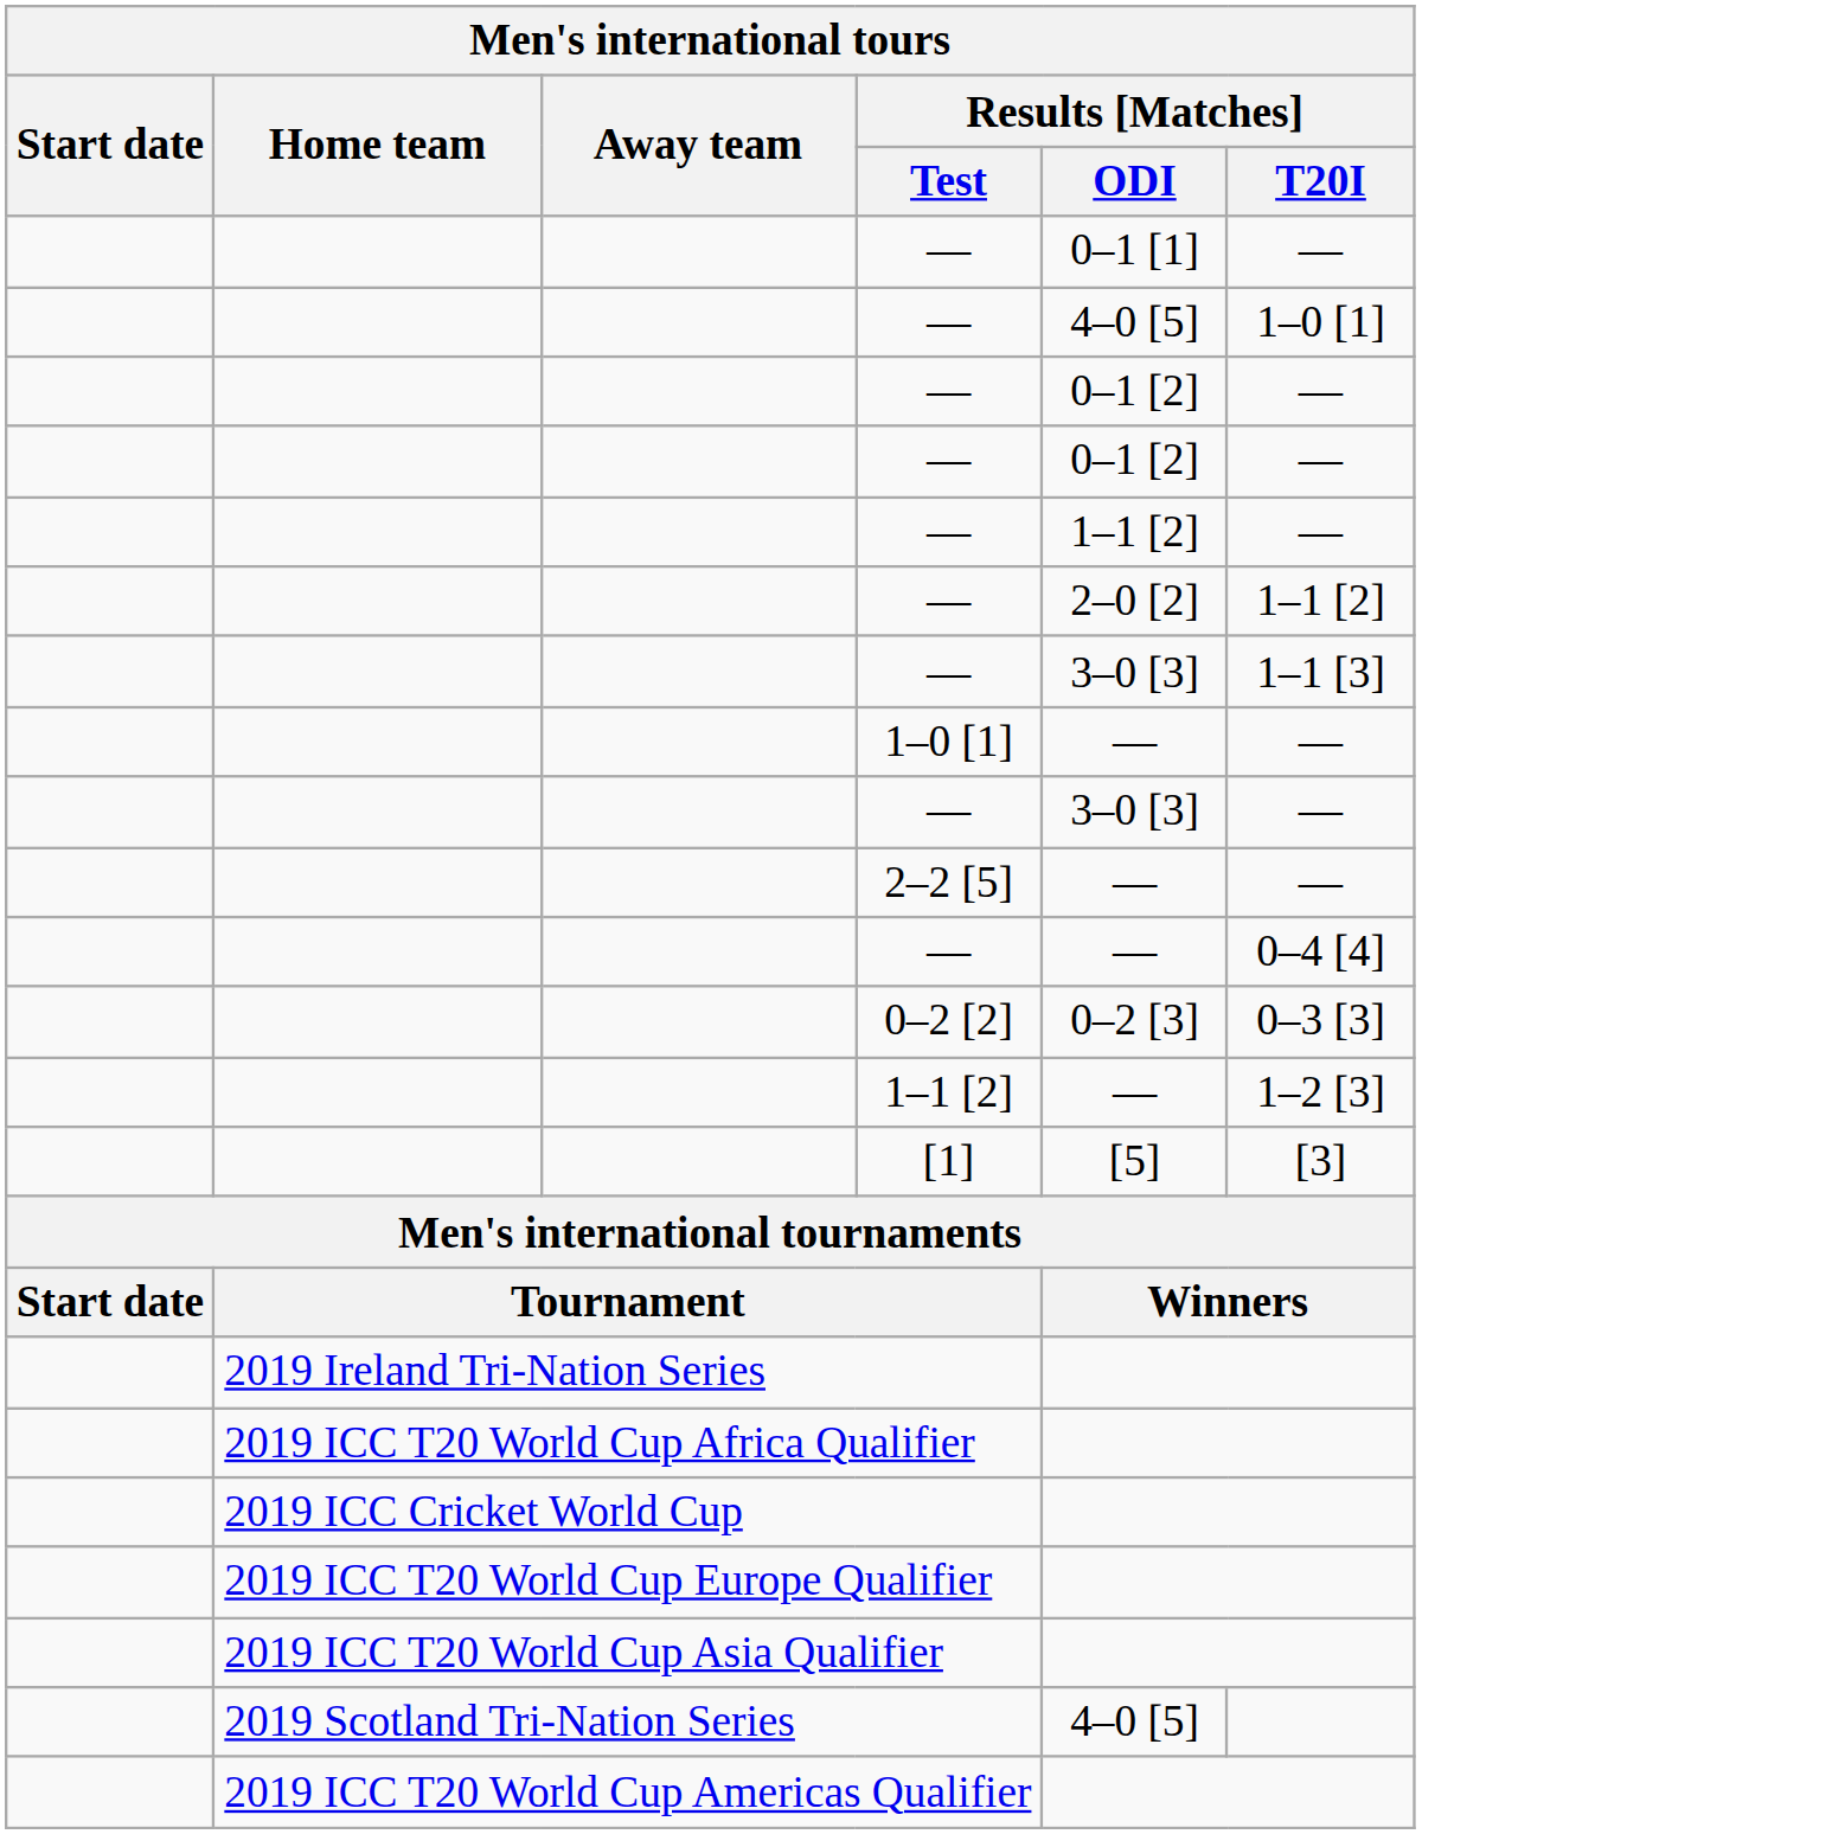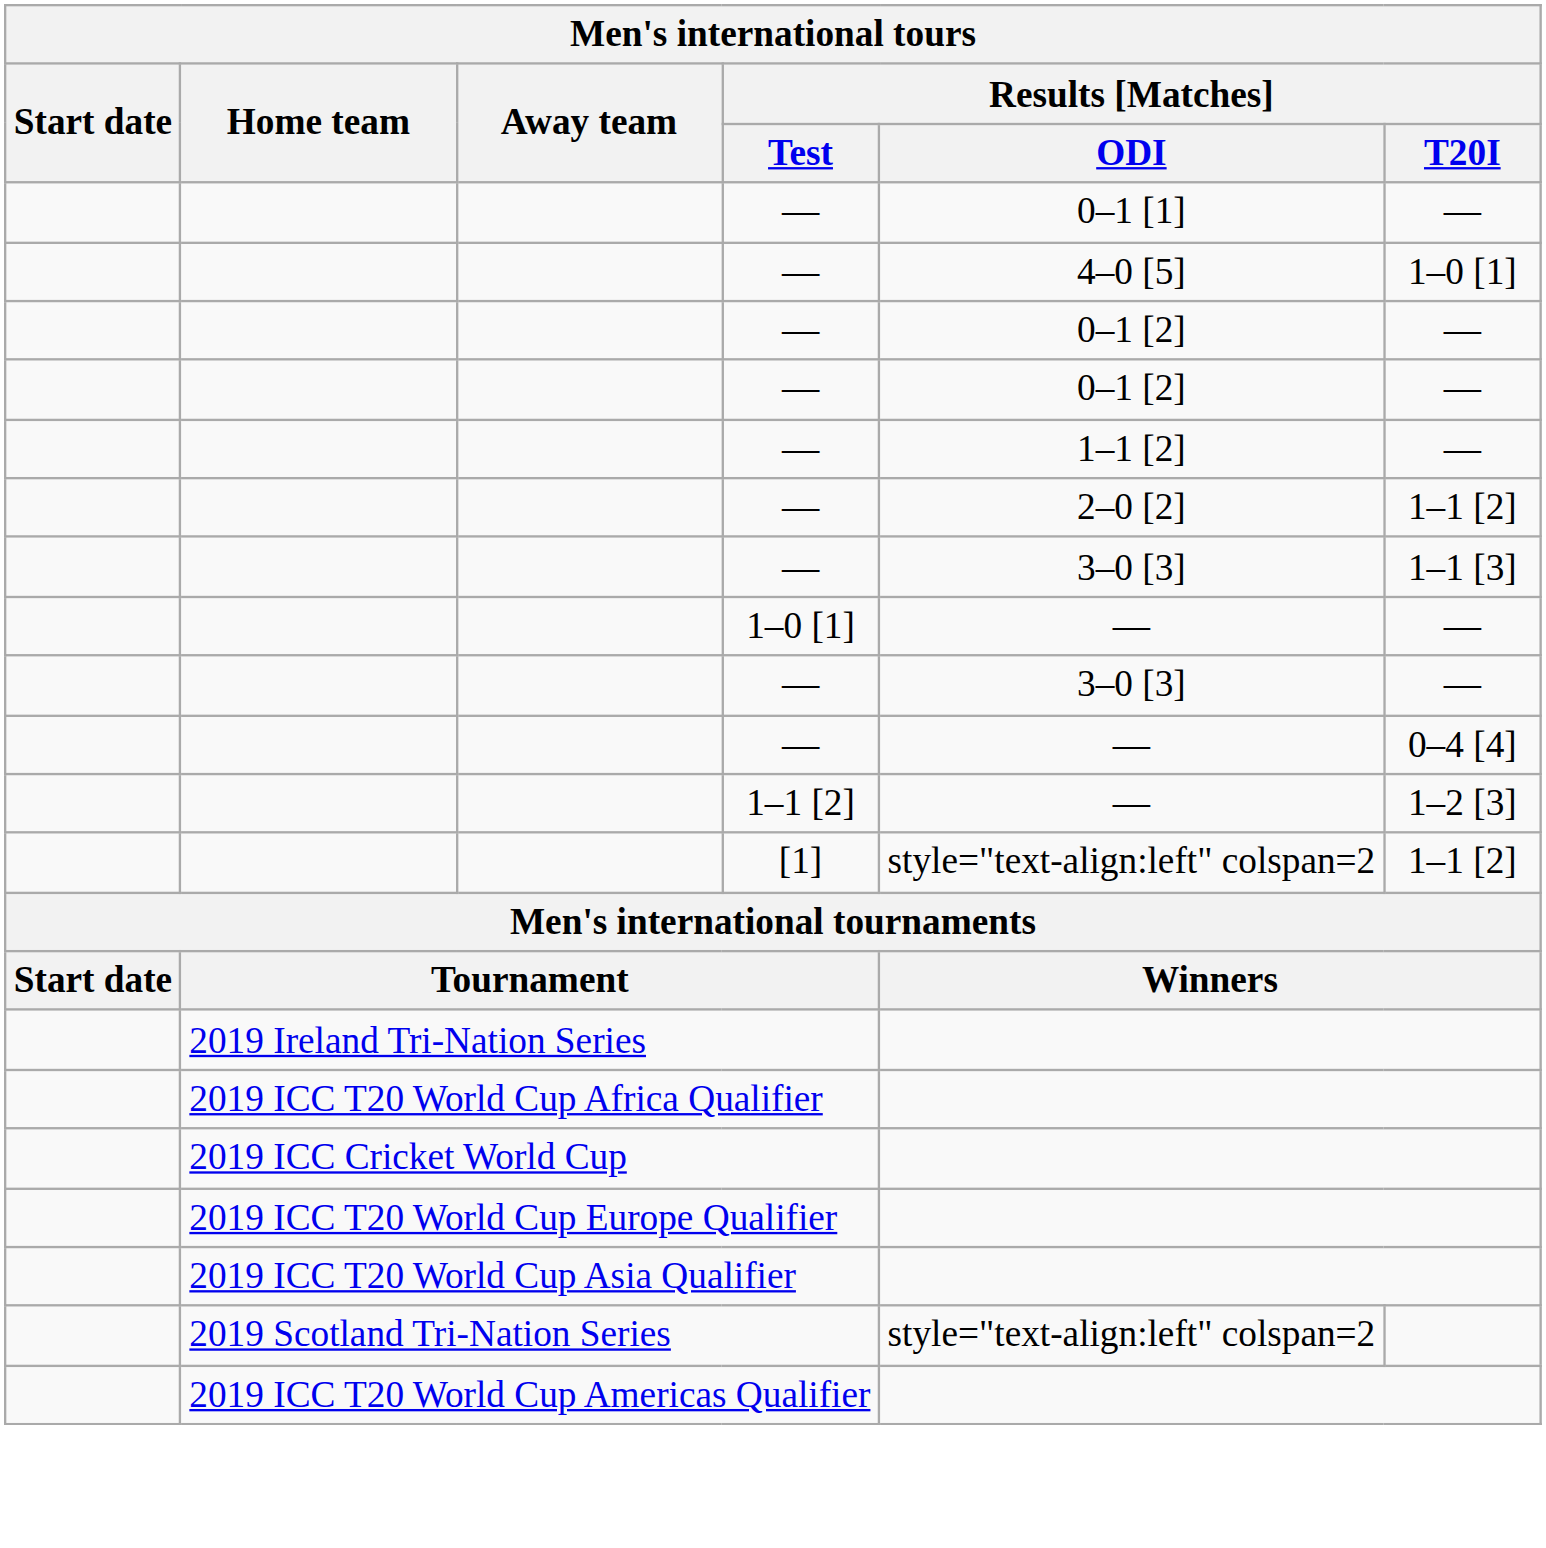- row: 2–2 [5] | — | —
- row: 0–2 [2] | 0–2 [3] | 0–3 [3]
[1] | Results [Matches] / ODI: [5] -> style="text-align:left" colspan=2
[1] | Results [Matches] / T20I: [3] -> 1–1 [2]
2019 Scotland Tri-Nation Series | Results [Matches] / ODI: 4–0 [5] -> style="text-align:left" colspan=2
